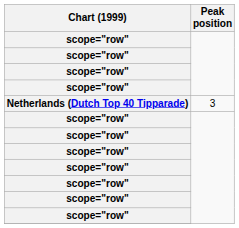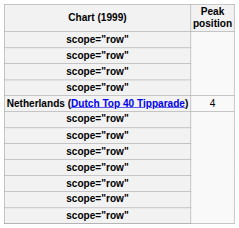Netherlands (Dutch Top 40 Tipparade) | Peak position: 3 -> 4
